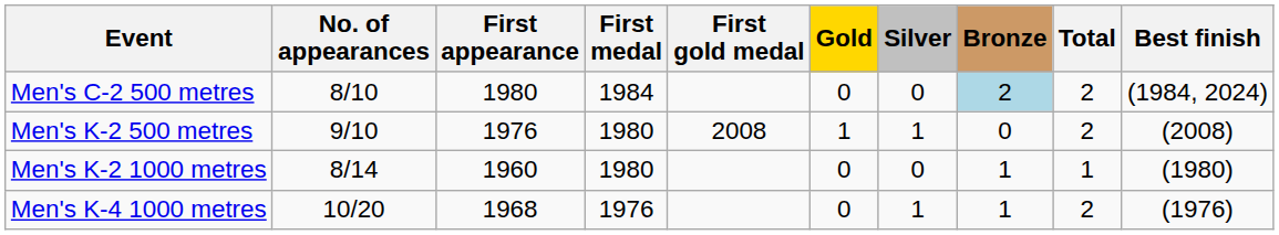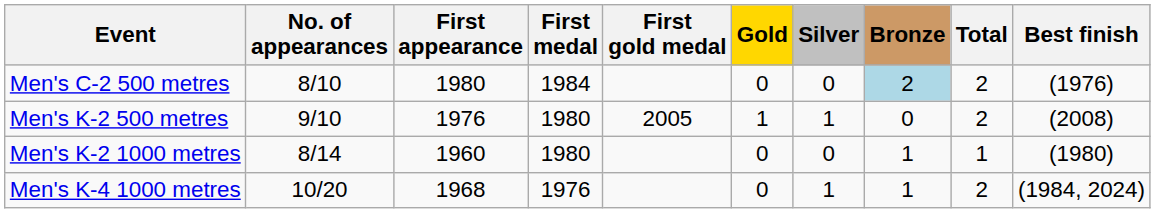Men's C-2 500 metres | Best finish: (1984, 2024) -> (1976)
Men's K-2 500 metres | First gold medal: 2008 -> 2005
Men's K-4 1000 metres | Best finish: (1976) -> (1984, 2024)
